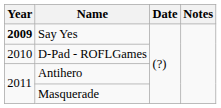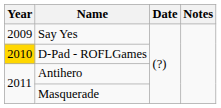Say Yes | Year: bold -> normal
D-Pad - ROFLGames | Year: no background -> gold background
